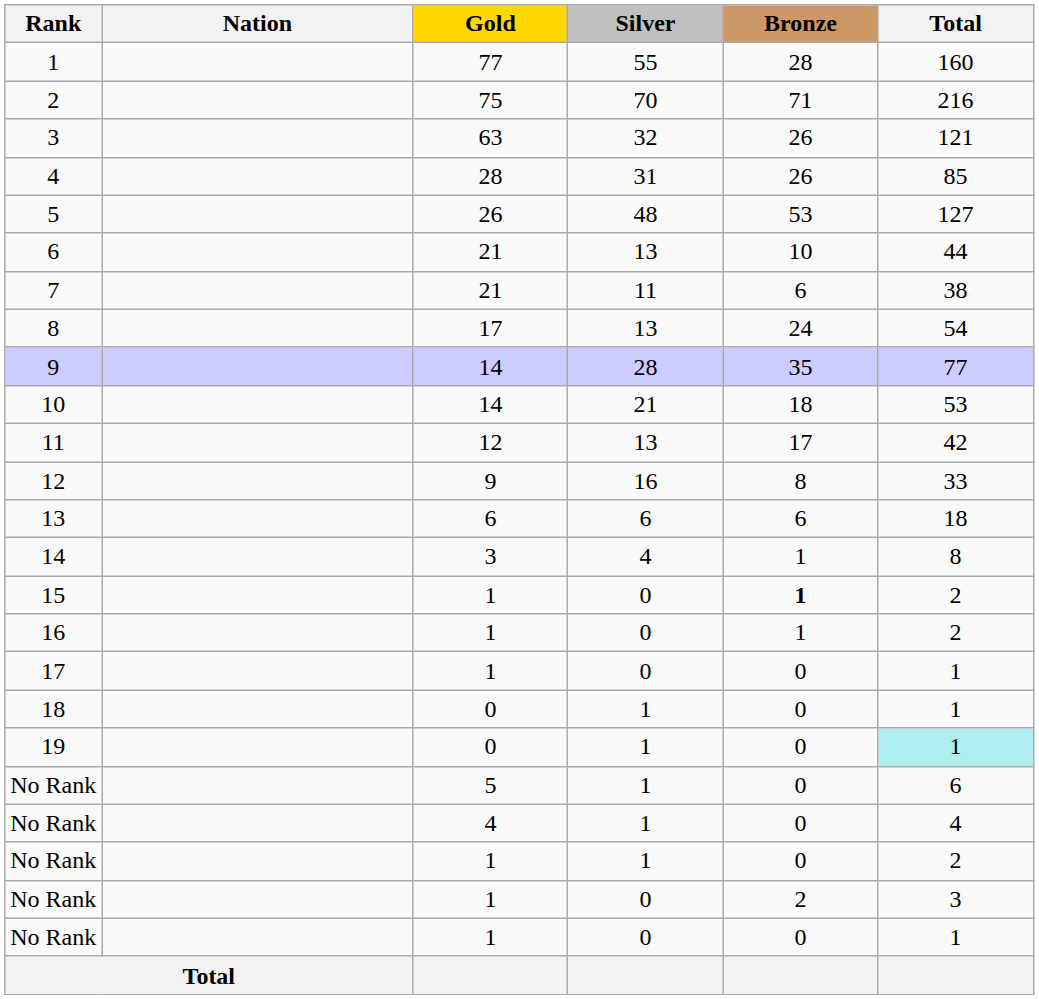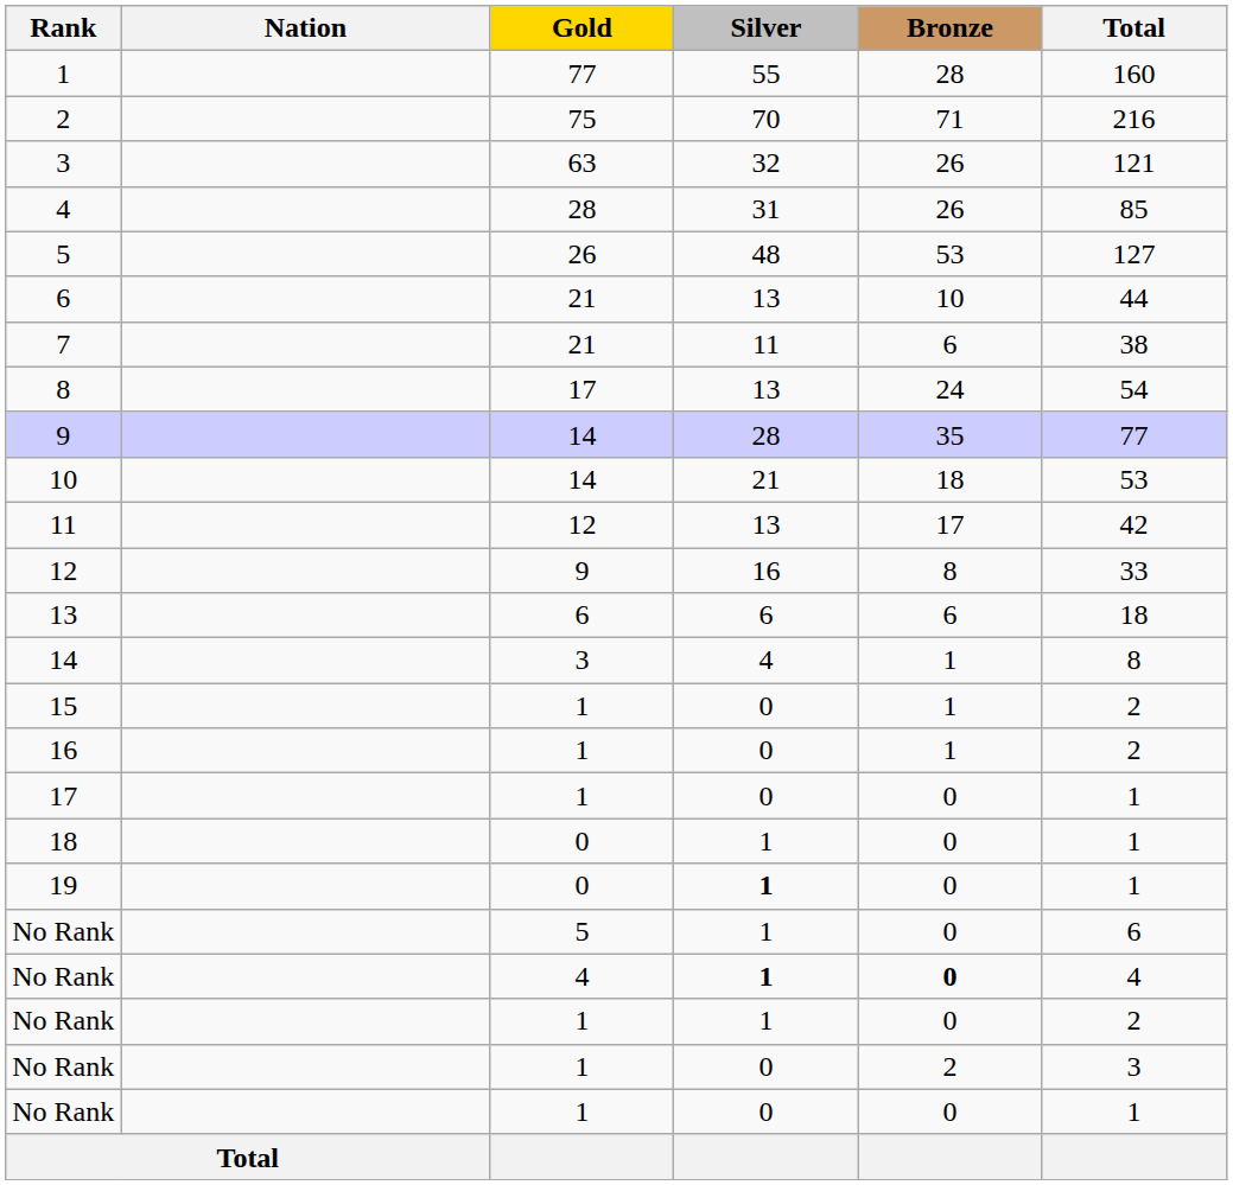15 | Bronze: bold -> normal
19 | Silver: normal -> bold
19 | Total: paleturquoise background -> no background
No Rank / 4 | Silver: normal -> bold
No Rank / 4 | Bronze: normal -> bold
